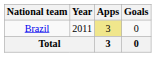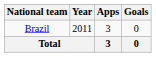Brazil | Apps: khaki background -> no background
